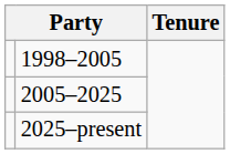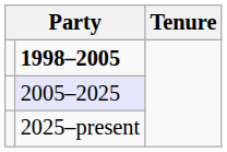1998–2005 | column 2: normal -> bold
2005–2025 | column 2: no background -> lavender background
